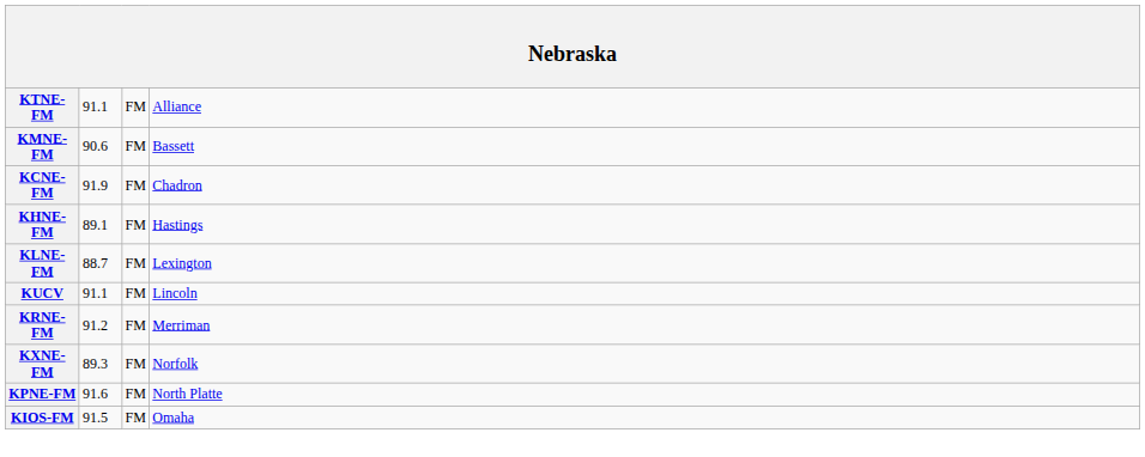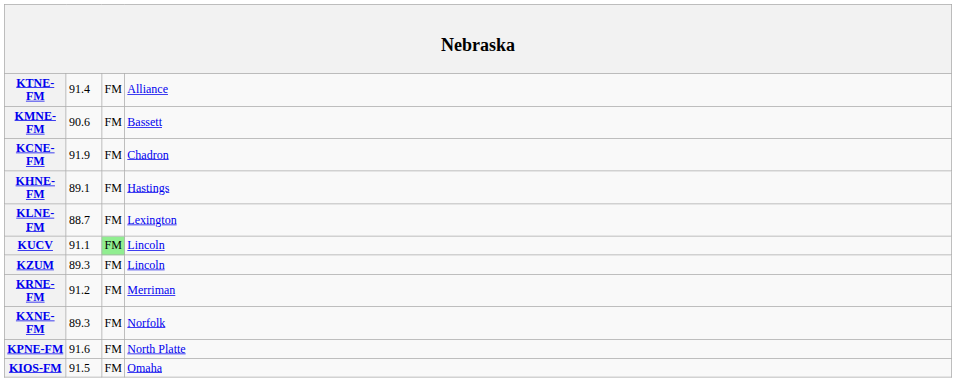KTNE-FM | column 2: 91.1 -> 91.4
KUCV | column 3: no background -> lightgreen background
+ row: KZUM | 89.3 | FM | Lincoln
